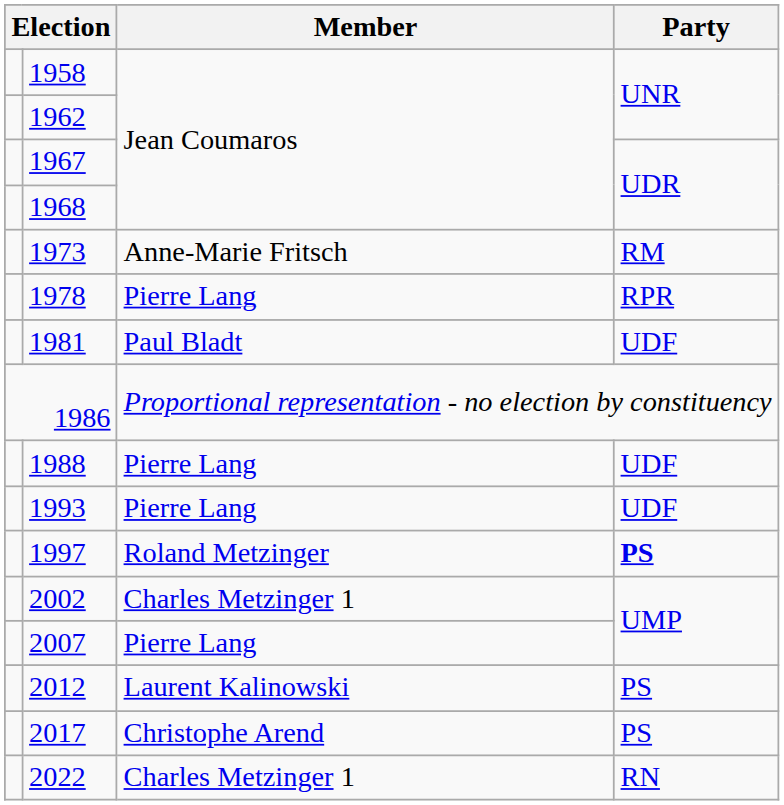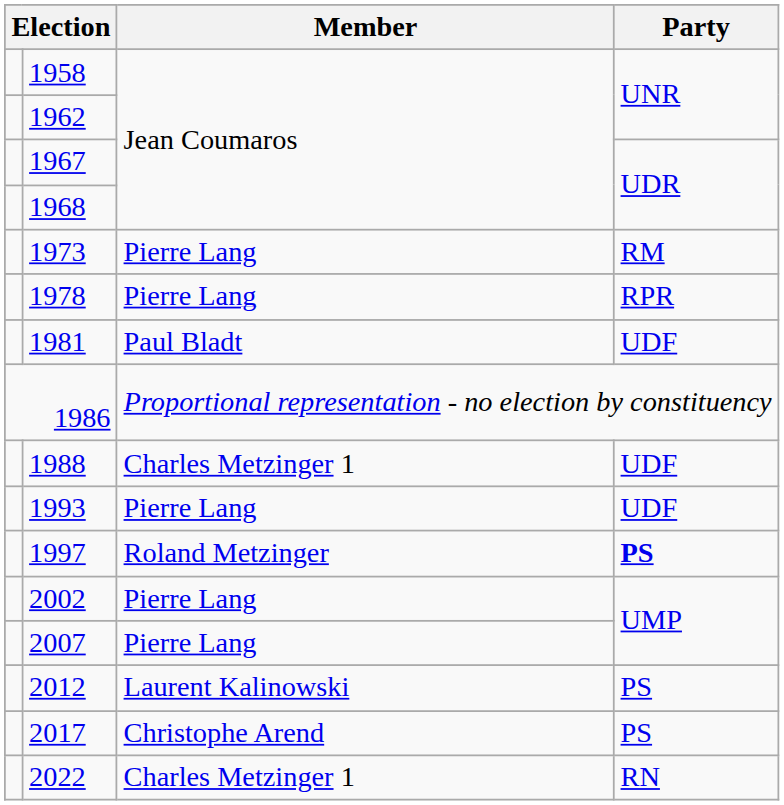1973 | Member: Anne-Marie Fritsch -> Pierre Lang
1988 | Member: Pierre Lang -> Charles Metzinger 1
2002 | Member: Charles Metzinger 1 -> Pierre Lang
